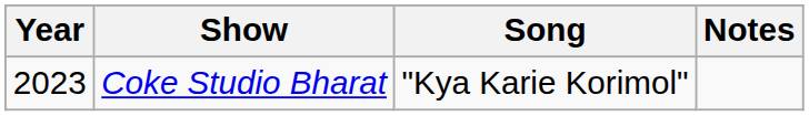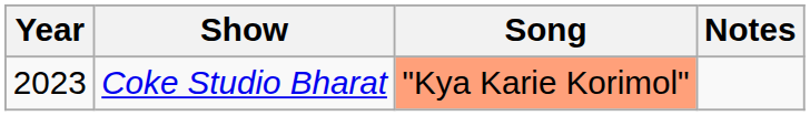Coke Studio Bharat | Song: no background -> lightsalmon background
